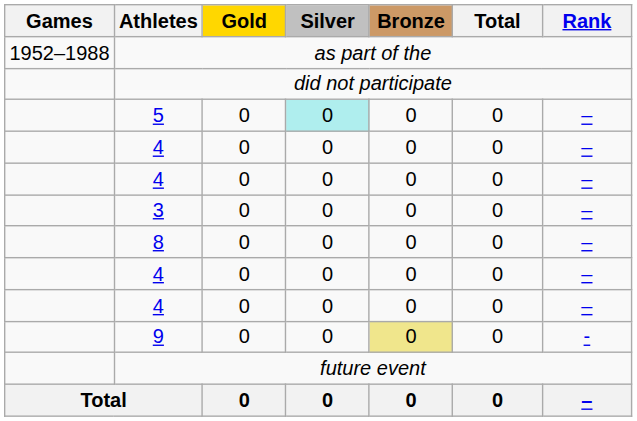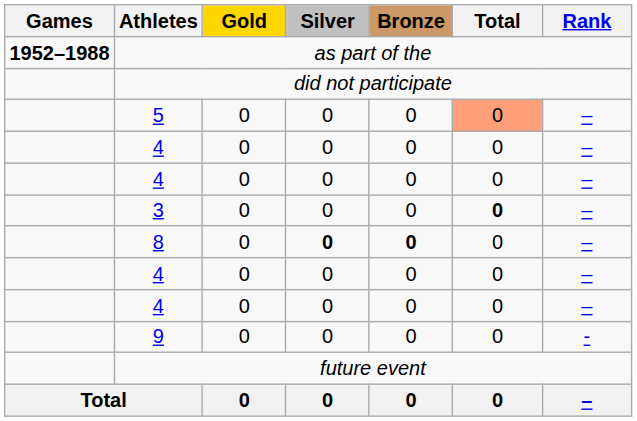as part of the | Games: normal -> bold
5 | Silver: paleturquoise background -> no background
5 | Total: no background -> lightsalmon background
3 | Total: normal -> bold
8 | Silver: normal -> bold
8 | Bronze: normal -> bold
9 | Bronze: khaki background -> no background
